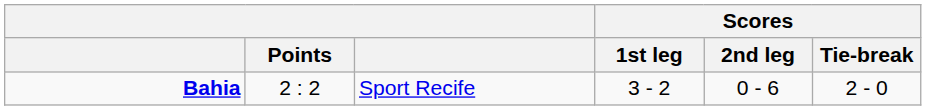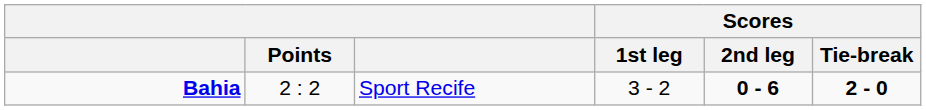Bahia | Scores / 2nd leg: normal -> bold
Bahia | Scores / Tie-break: normal -> bold
